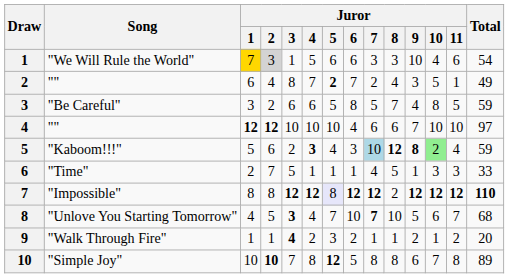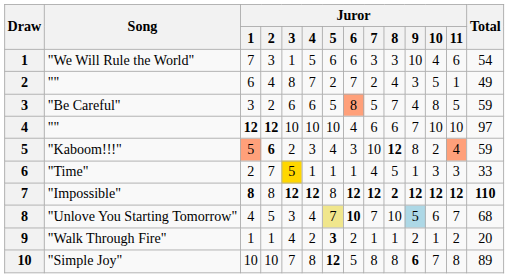"We Will Rule the World" | Juror / 1: gold background -> no background
"We Will Rule the World" | Juror / 2: lightgrey background -> no background
2 / "" | Juror / 5: bold -> normal
"Be Careful" | Juror / 6: no background -> lightsalmon background
"Kaboom!!!" | Juror / 1: no background -> lightsalmon background
"Kaboom!!!" | Juror / 2: normal -> bold
"Kaboom!!!" | Juror / 4: bold -> normal
"Kaboom!!!" | Juror / 7: lightblue background -> no background
"Kaboom!!!" | Juror / 9: bold -> normal
"Kaboom!!!" | Juror / 10: lightgreen background -> no background
"Kaboom!!!" | Juror / 11: no background -> lightsalmon background
"Time" | Juror / 3: no background -> gold background
"Impossible" | Juror / 1: normal -> bold
"Impossible" | Juror / 5: lavender background -> no background
"Impossible" | Juror / 8: normal -> bold
"Unlove You Starting Tomorrow" | Juror / 3: bold -> normal
"Unlove You Starting Tomorrow" | Juror / 5: no background -> khaki background
"Unlove You Starting Tomorrow" | Juror / 6: normal -> bold
"Unlove You Starting Tomorrow" | Juror / 7: bold -> normal
"Unlove You Starting Tomorrow" | Juror / 9: no background -> lightblue background
"Walk Through Fire" | Juror / 3: bold -> normal
"Walk Through Fire" | Juror / 5: normal -> bold
"Simple Joy" | Juror / 2: bold -> normal
"Simple Joy" | Juror / 9: normal -> bold
